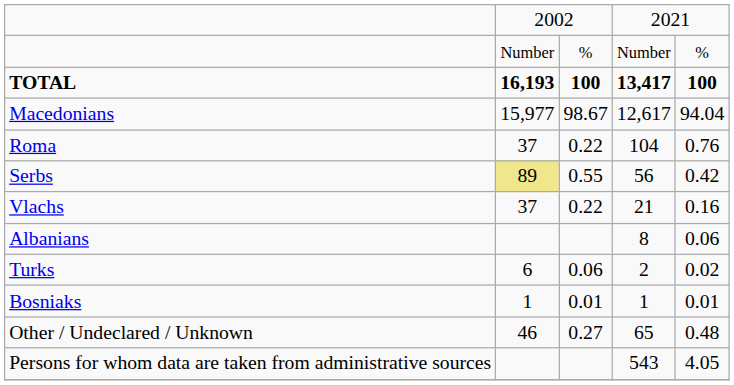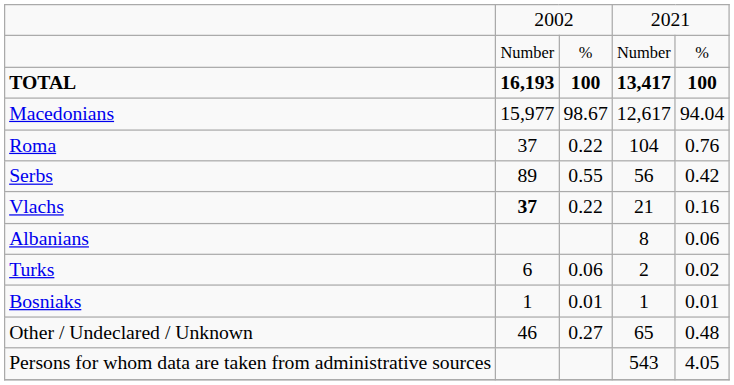Serbs | column 2: khaki background -> no background
Vlachs | column 2: normal -> bold
